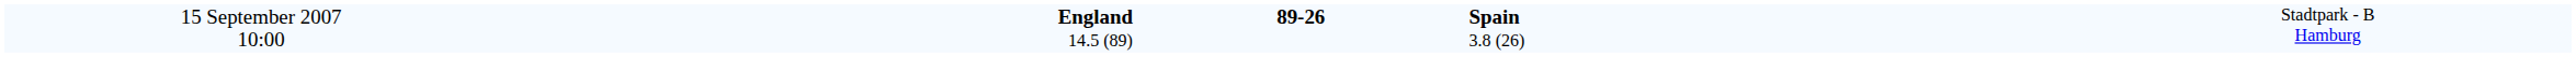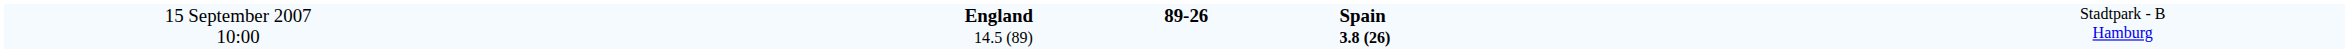14.5 (89) | column 4: normal -> bold
